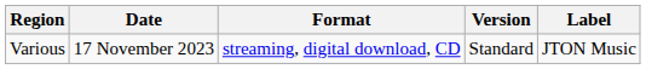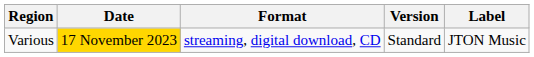Various | Date: no background -> gold background
